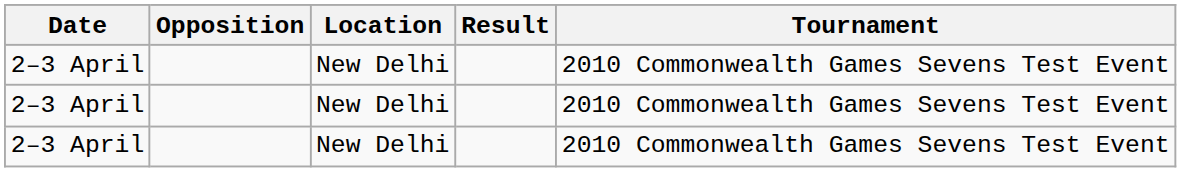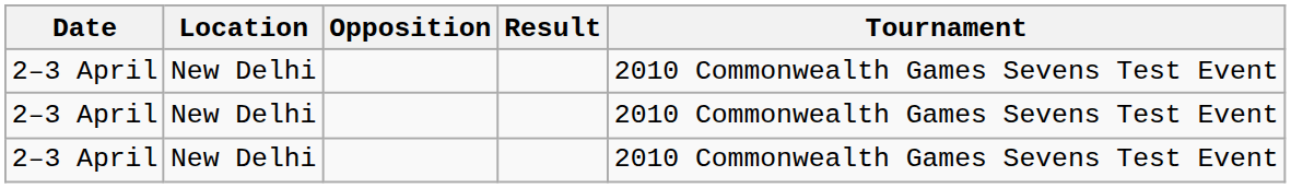columns swapped: Location <-> Opposition
